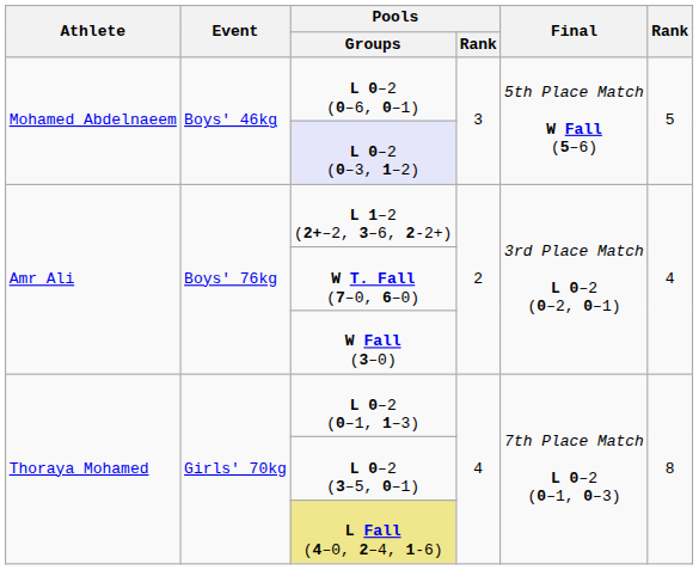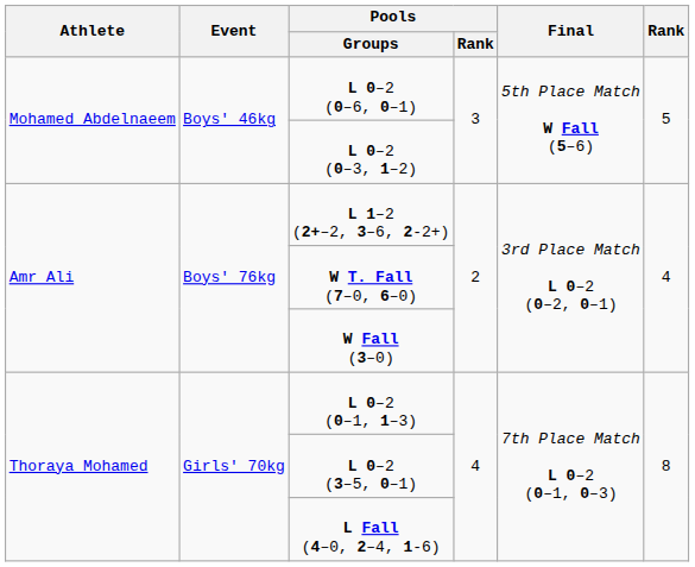L 0–2 (0–3, 1–2) | Pools / Groups: lavender background -> no background
L Fall (4–0, 2–4, 1-6) | Pools / Groups: khaki background -> no background
